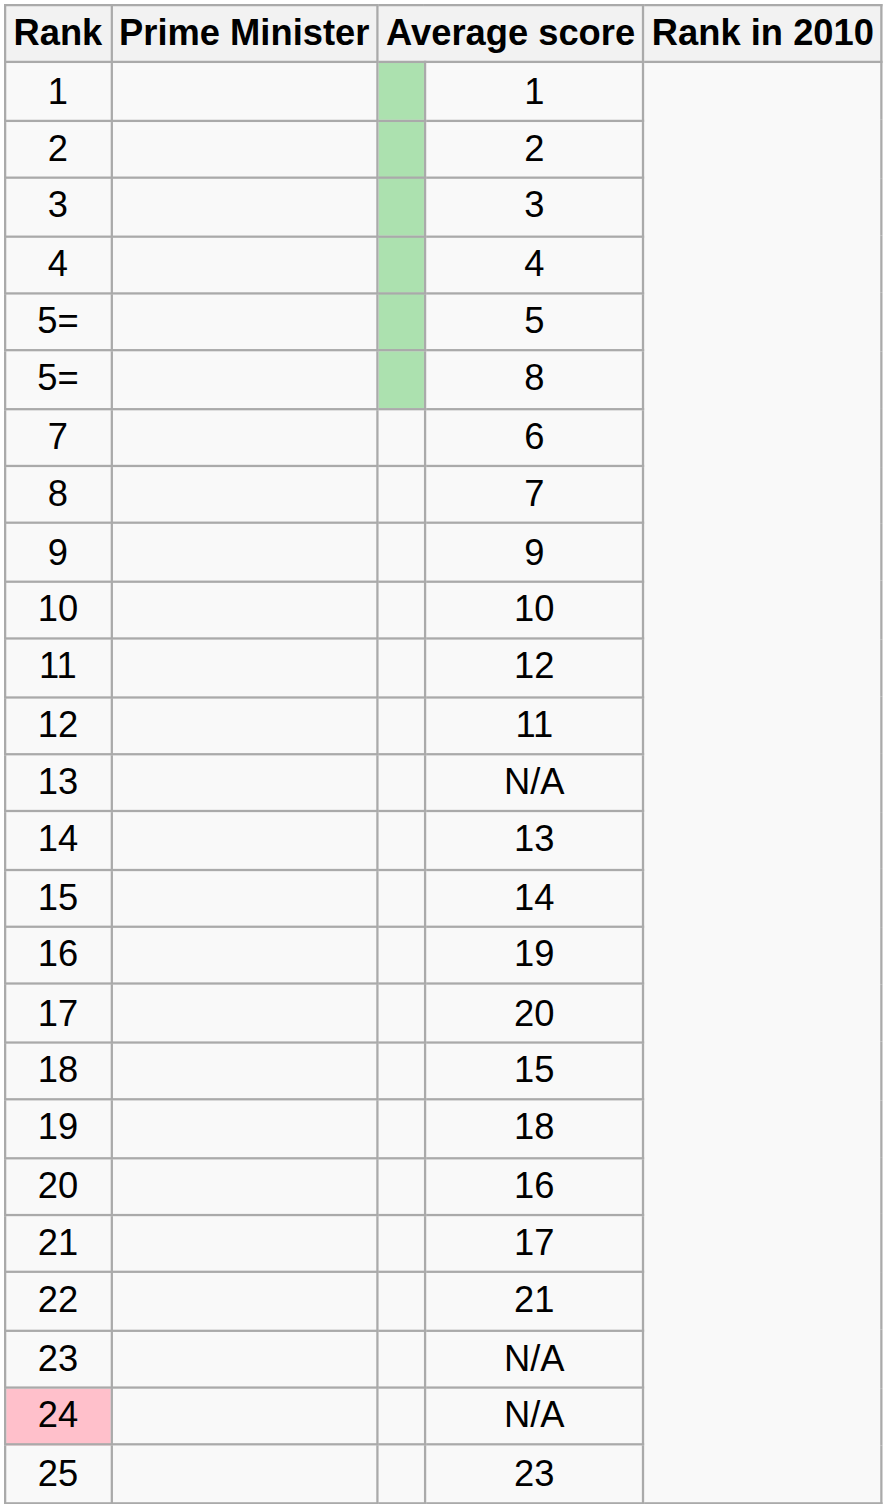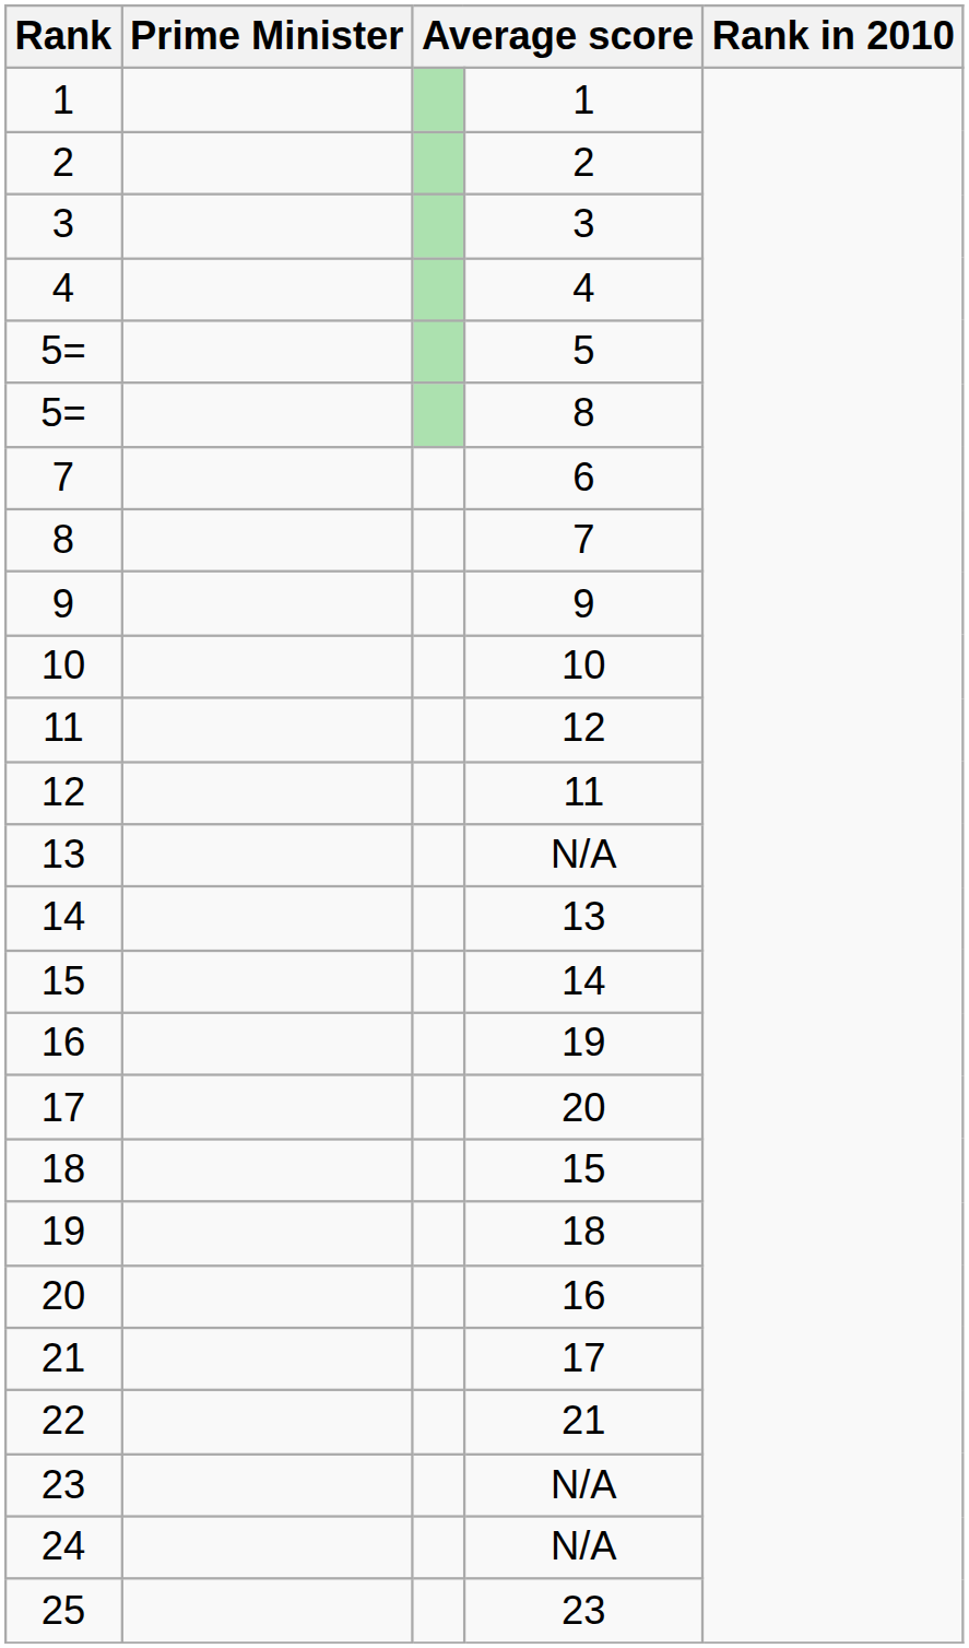24 | Rank: pink background -> no background
